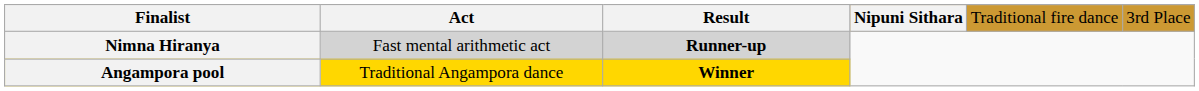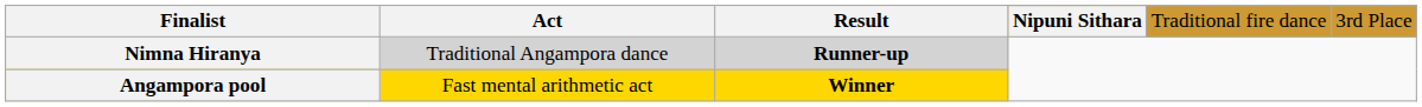Nimna Hiranya | Act: Fast mental arithmetic act -> Traditional Angampora dance
Angampora pool | Act: Traditional Angampora dance -> Fast mental arithmetic act
